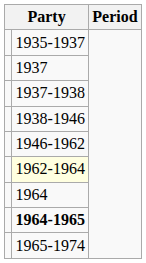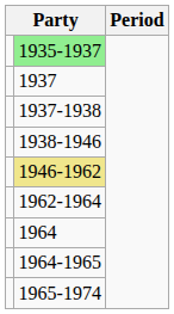1935-1937 | column 2: no background -> lightgreen background
1946-1962 | column 2: no background -> khaki background
1962-1964 | column 2: lightyellow background -> no background
1964-1965 | column 2: bold -> normal
